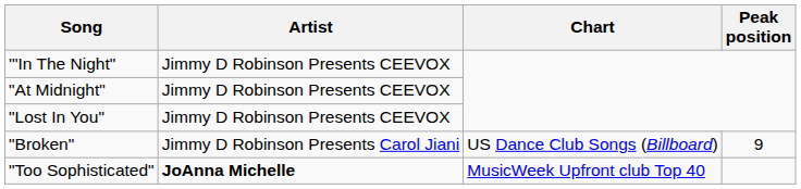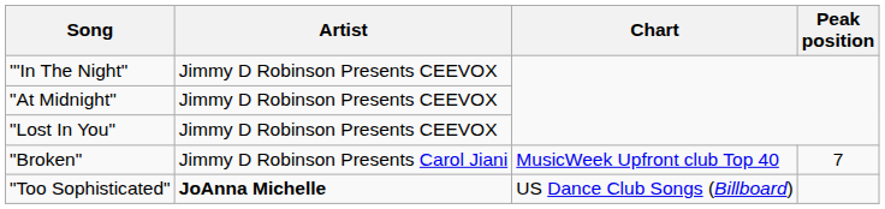"Broken" | Chart: US Dance Club Songs (Billboard) -> MusicWeek Upfront club Top 40
"Broken" | Peak position: 9 -> 7
"Too Sophisticated" | Chart: MusicWeek Upfront club Top 40 -> US Dance Club Songs (Billboard)
